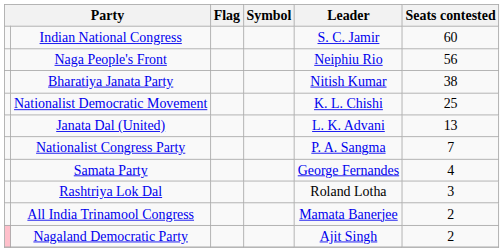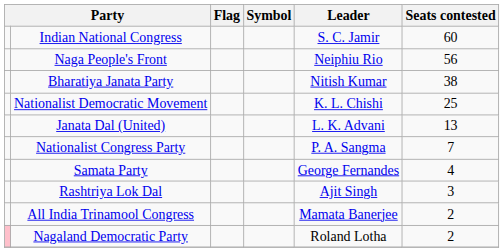Rashtriya Lok Dal | Leader: Roland Lotha -> Ajit Singh
Nagaland Democratic Party | Leader: Ajit Singh -> Roland Lotha
